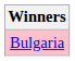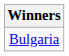row 2 | column 1: pink background -> no background
